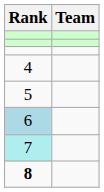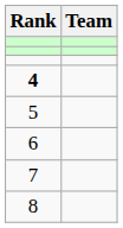row 5 | Rank: normal -> bold
row 7 | Rank: lightblue background -> no background
row 8 | Rank: paleturquoise background -> no background
row 9 | Rank: bold -> normal
